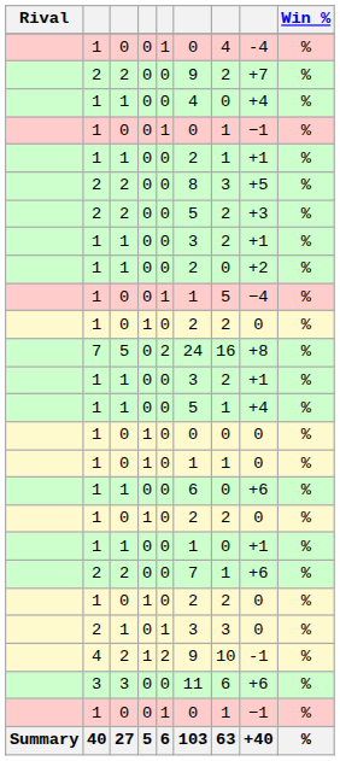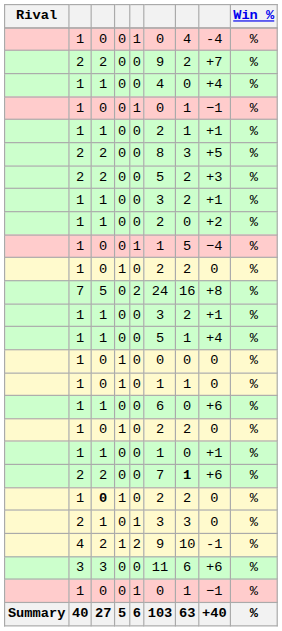row 21 | column 7: normal -> bold
row 22 | column 3: normal -> bold
